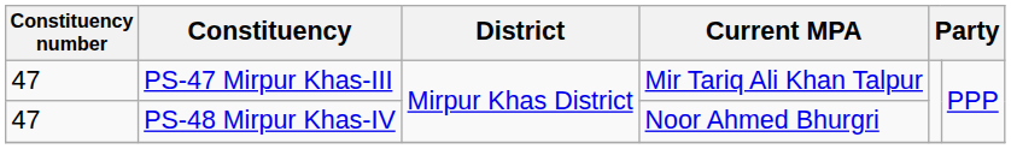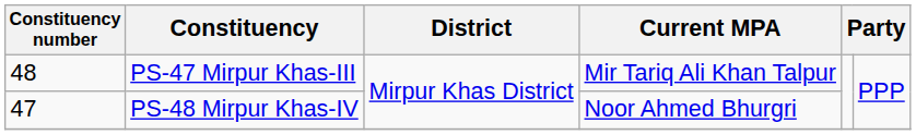PS-47 Mirpur Khas-III | Constituency number: 47 -> 48
